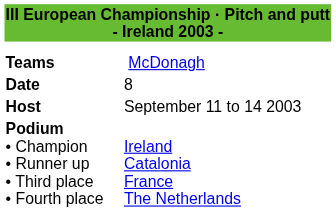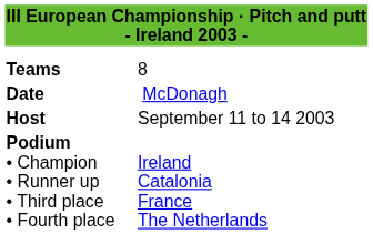row 2 | column 2: McDonagh -> 8
row 3 | column 2: 8 -> McDonagh
